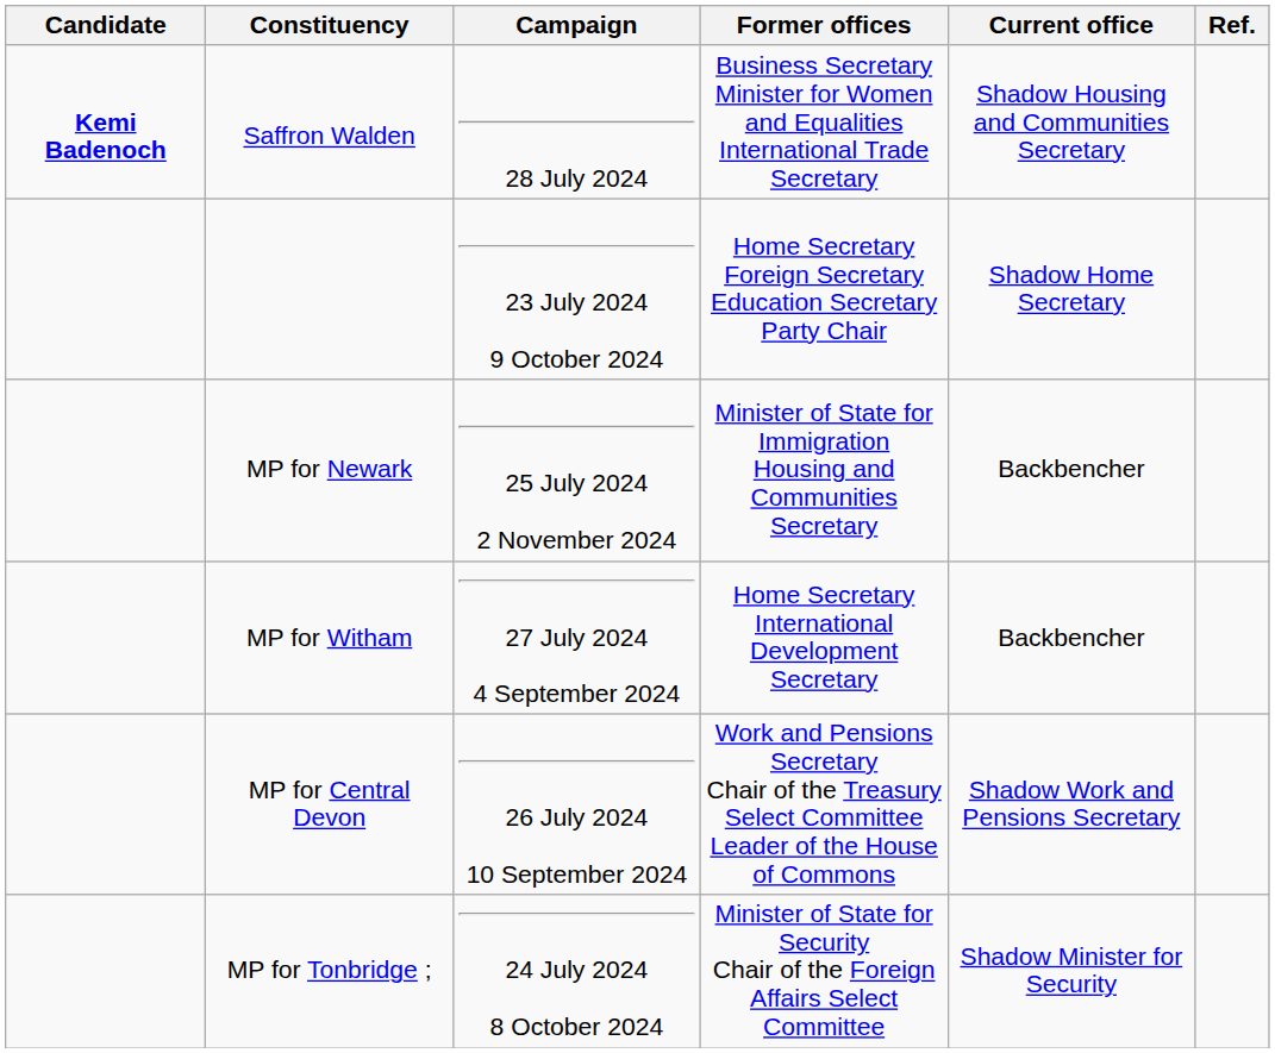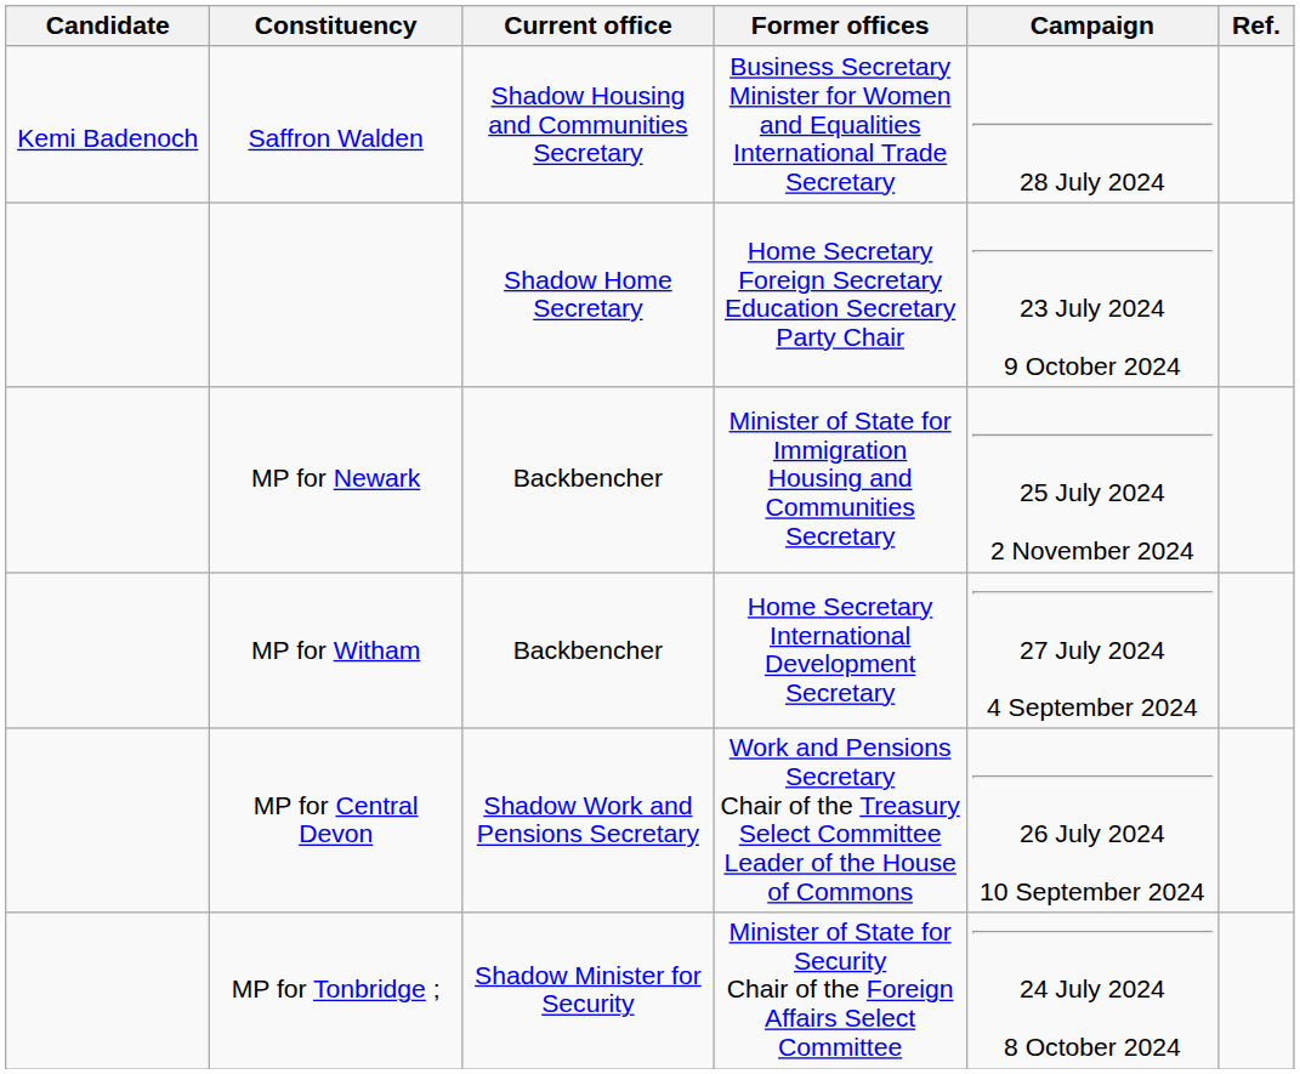columns swapped: Current office <-> Campaign
Saffron Walden | Candidate: bold -> normal
